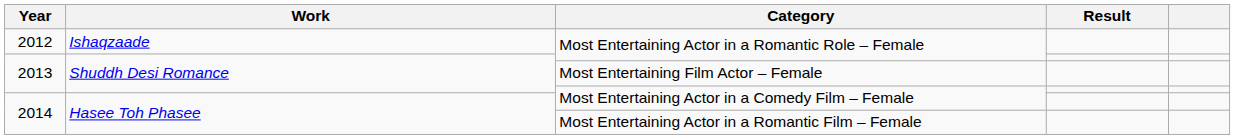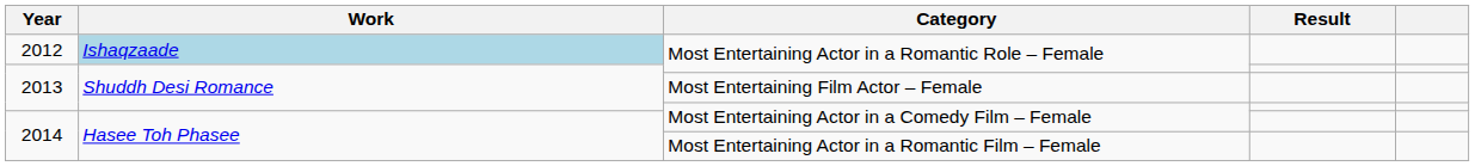2012 / Most Entertaining Actor in a Romantic Role – Female | Work: no background -> lightblue background
